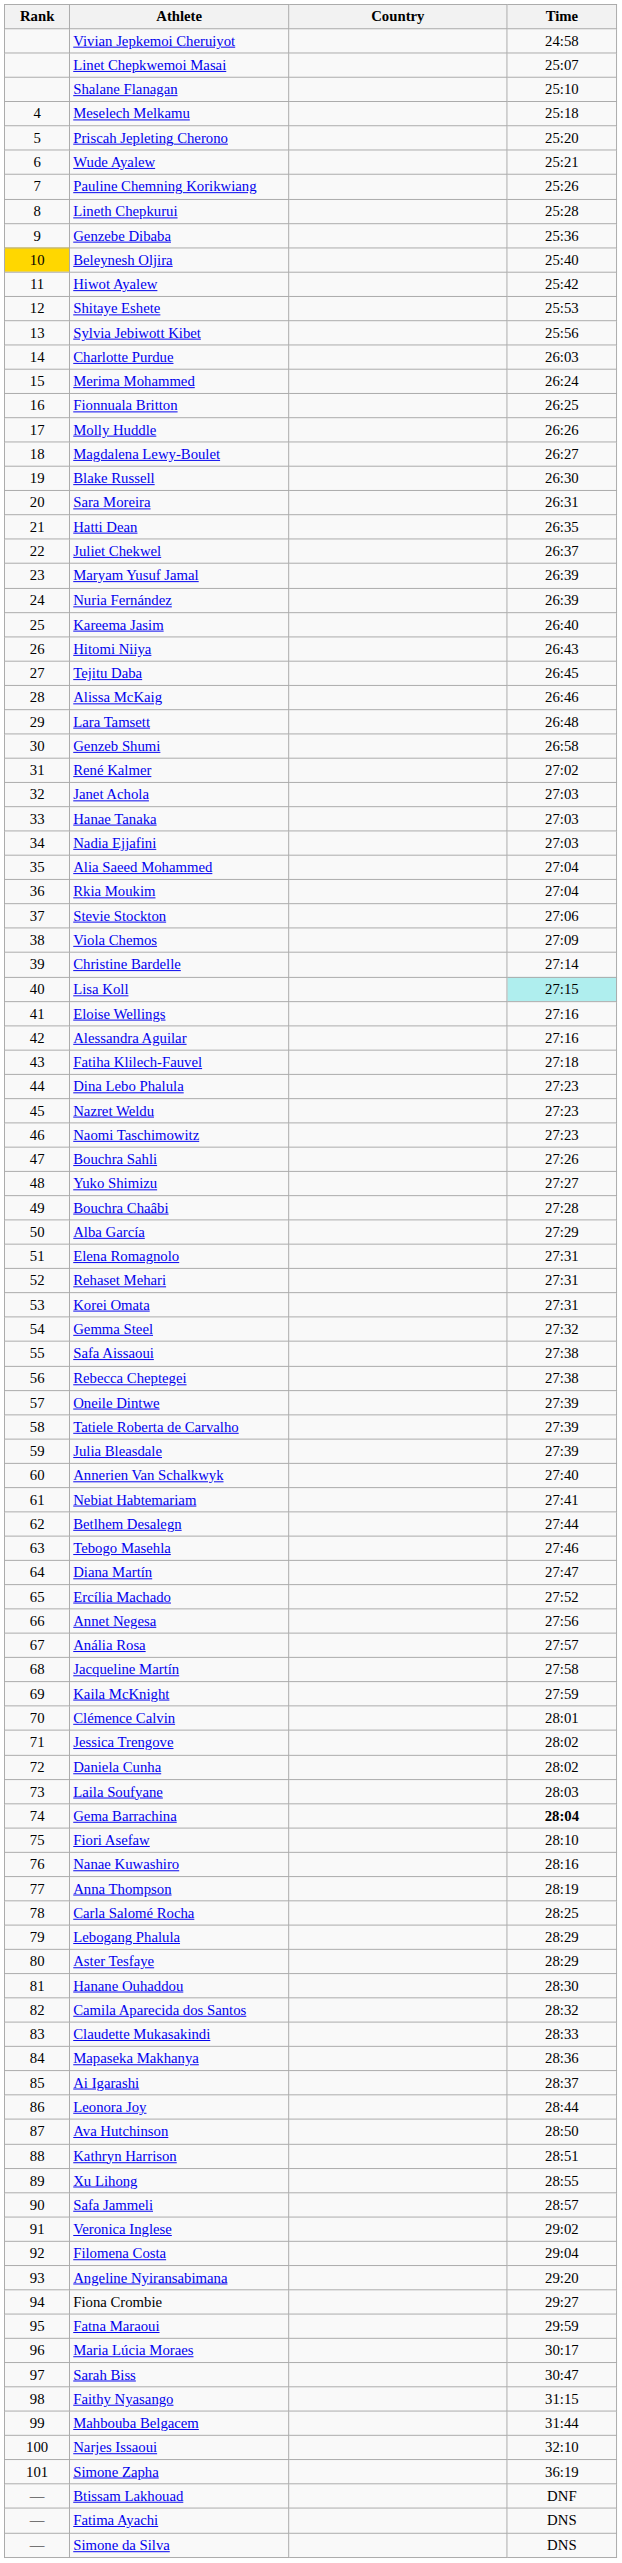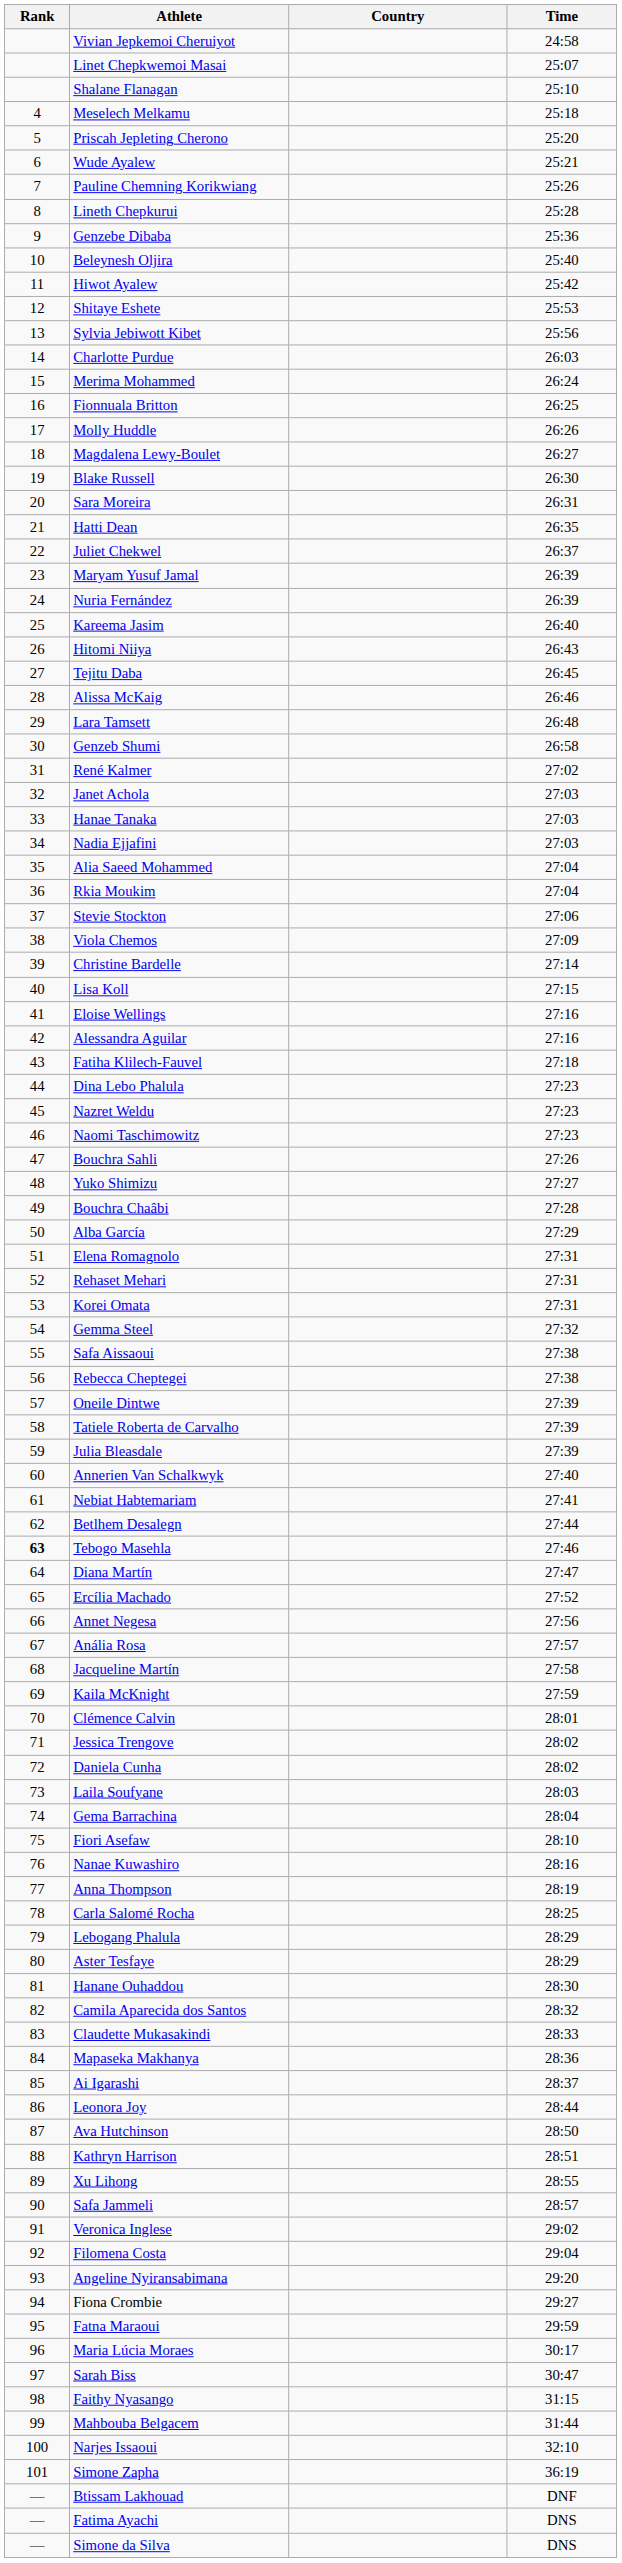Beleynesh Oljira | Rank: gold background -> no background
Lisa Koll | Time: paleturquoise background -> no background
Tebogo Masehla | Rank: normal -> bold
Gema Barrachina | Time: bold -> normal
